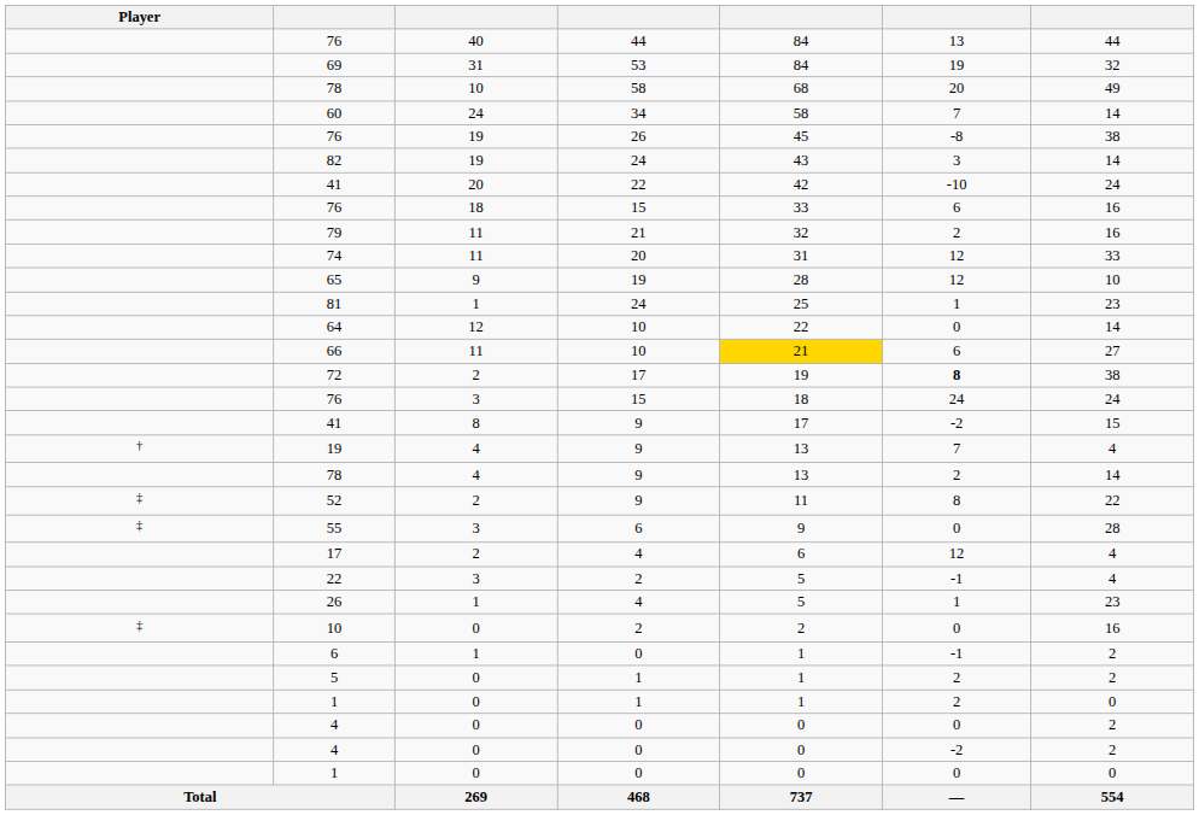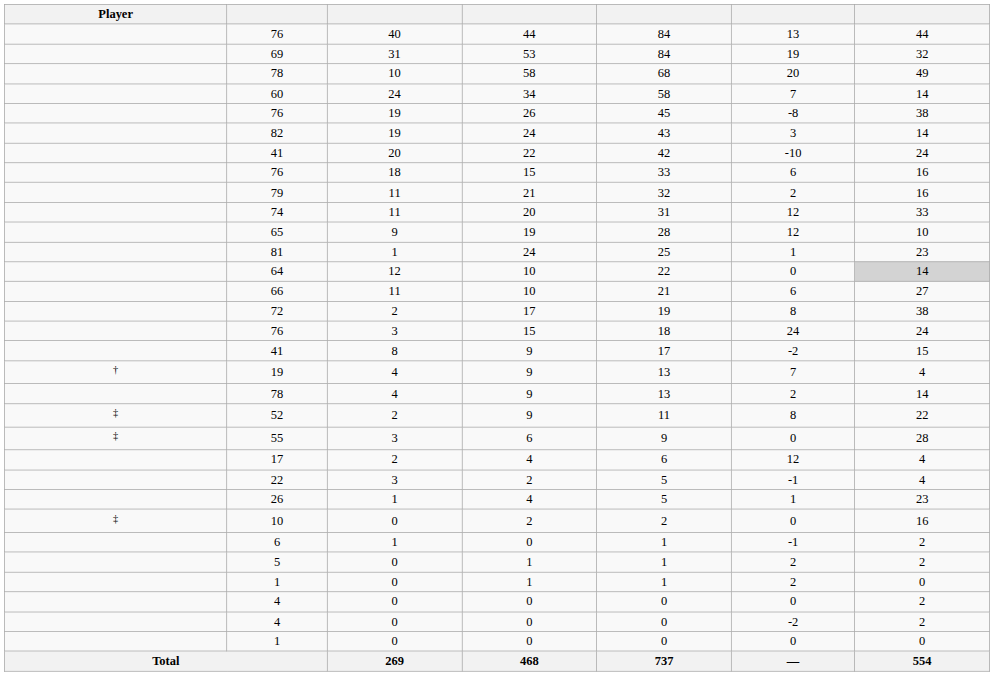64 | column 7: no background -> lightgrey background
66 | column 5: gold background -> no background
72 | column 6: bold -> normal
